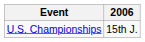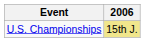U.S. Championships | 2006: no background -> khaki background
